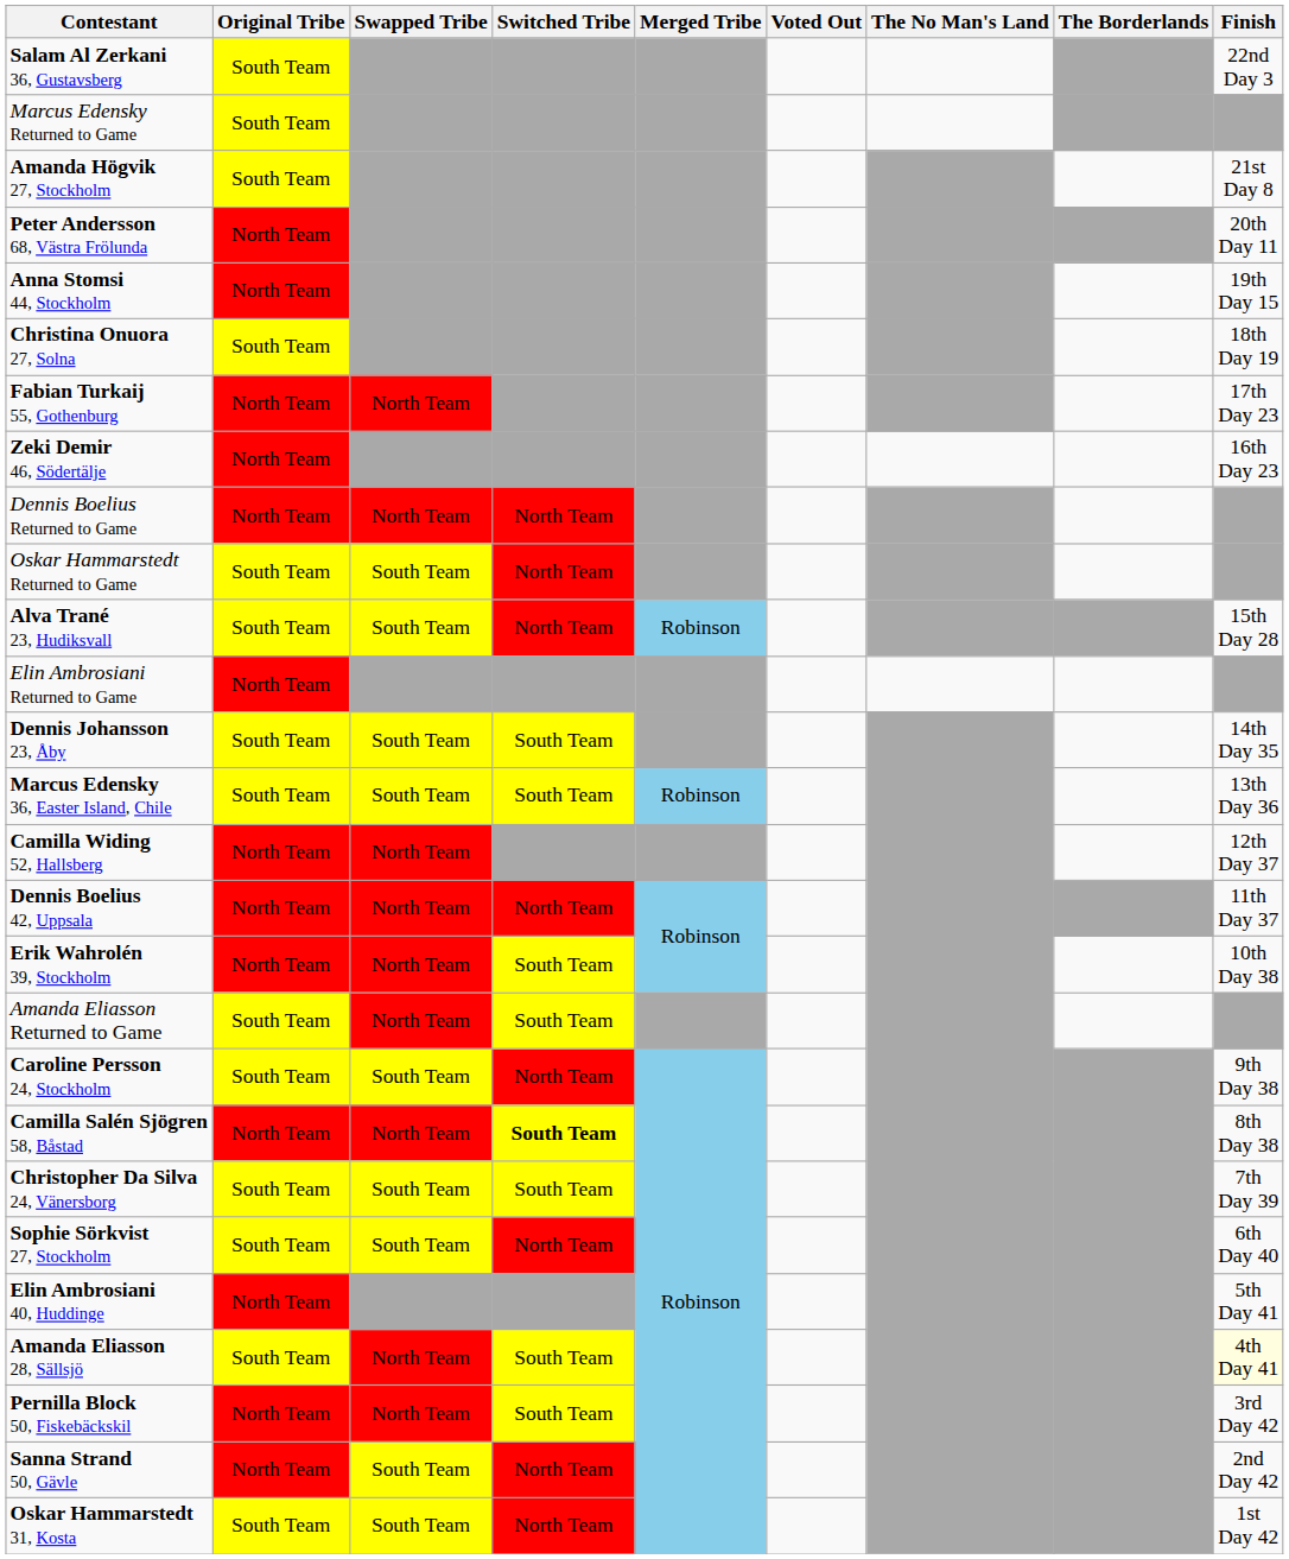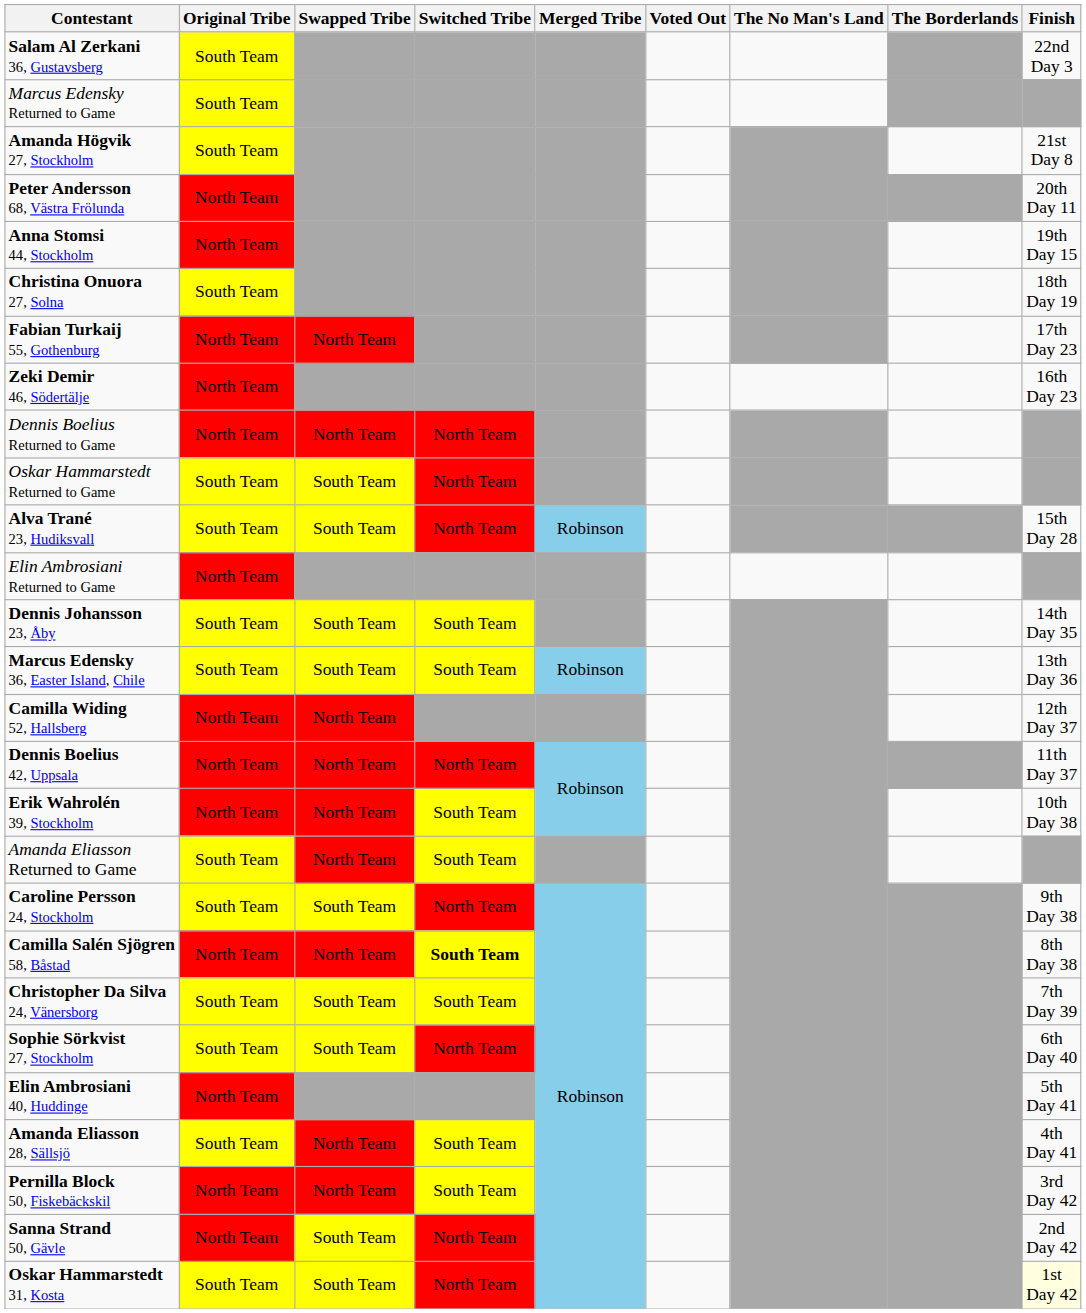Amanda Eliasson 28, Sällsjö | Finish: lightyellow background -> no background
Oskar Hammarstedt 31, Kosta | Finish: no background -> lightyellow background
